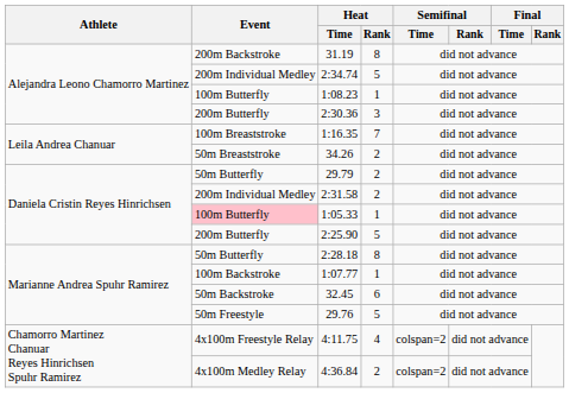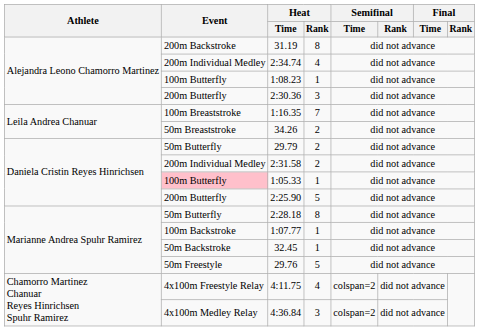2:34.74 | Heat / Rank: 5 -> 4
32.45 | Heat / Rank: 6 -> 1
4:36.84 | Heat / Rank: 2 -> 3
